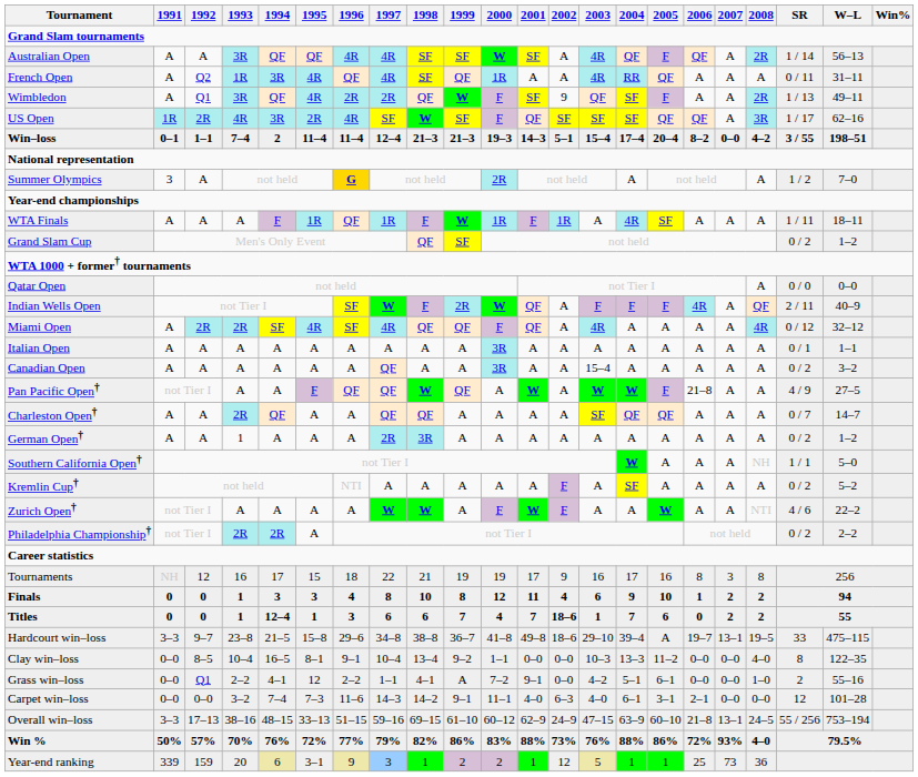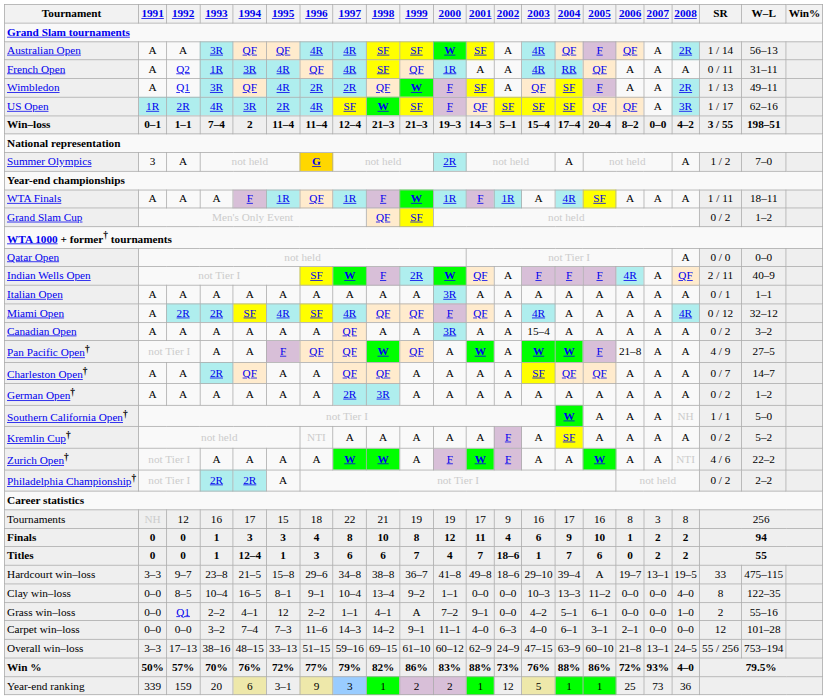Wimbledon | 2002: 9 -> A
rows swapped: Miami Open <-> Italian Open
German Open† | 1993: 1 -> A
